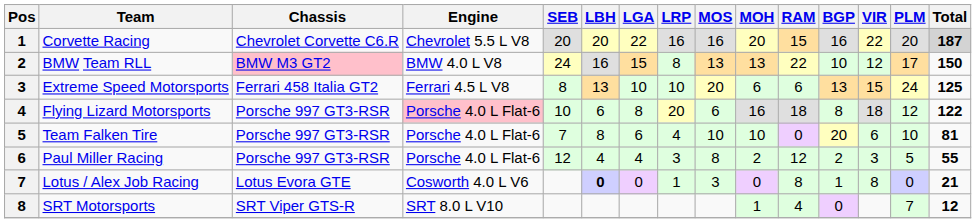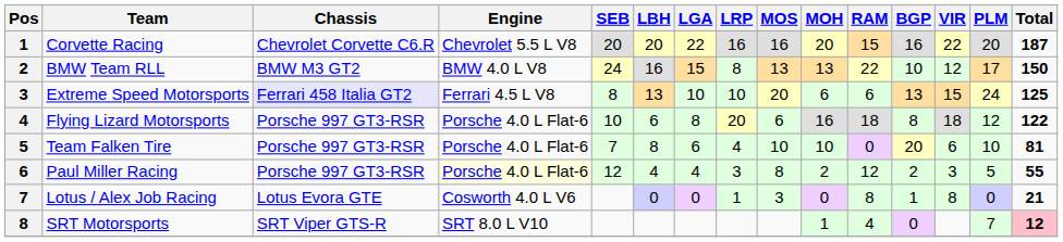Corvette Racing | Total: lightgrey background -> no background
BMW Team RLL | Chassis: pink background -> no background
Extreme Speed Motorsports | Chassis: no background -> lavender background
Flying Lizard Motorsports | Engine: pink background -> no background
Paul Miller Racing | Engine: no background -> lightyellow background
Lotus / Alex Job Racing | LBH: bold -> normal
SRT Motorsports | Total: no background -> pink background
